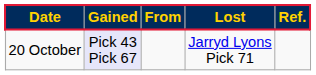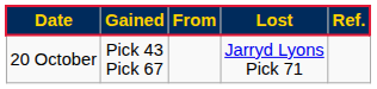20 October | column 2: lavender background -> no background
